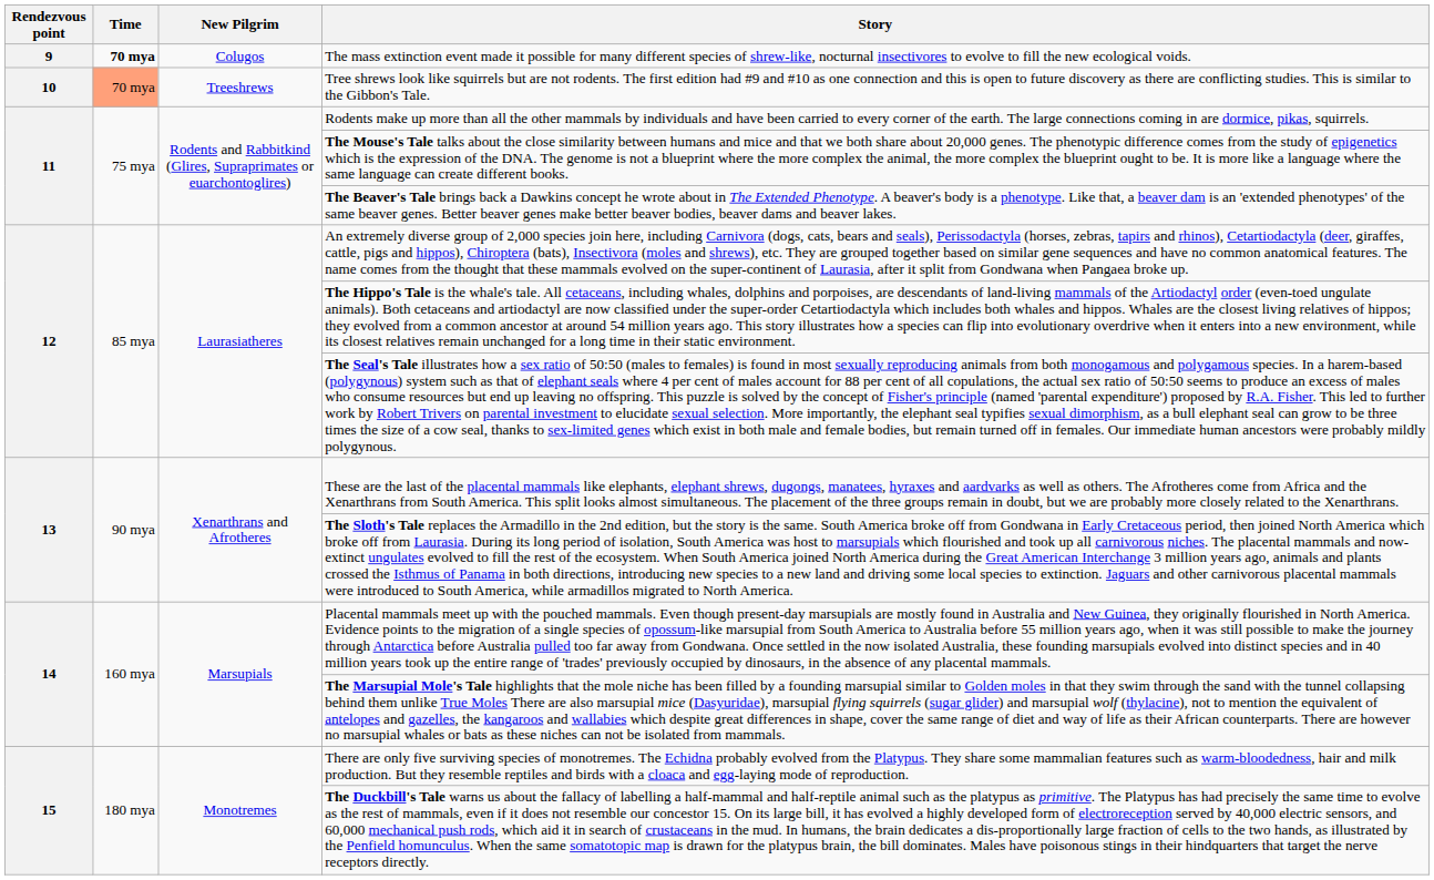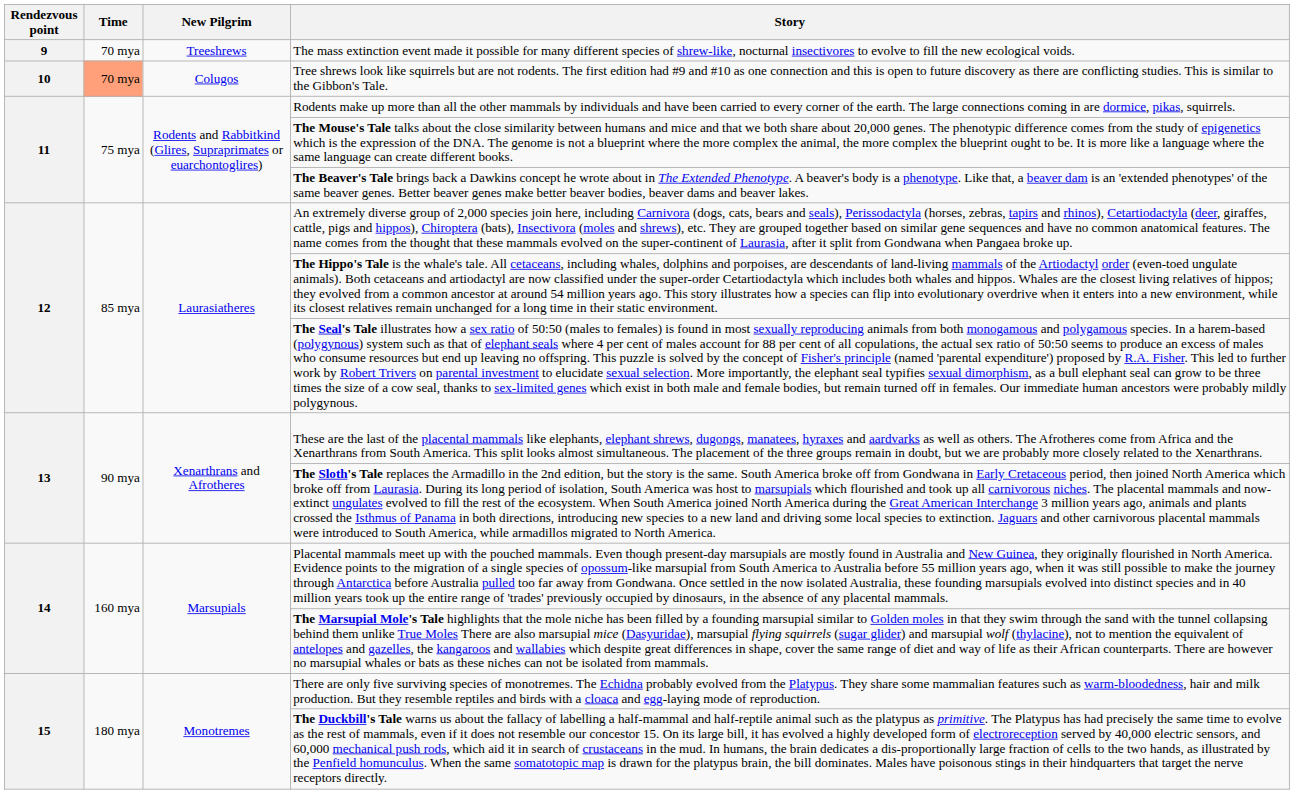row 2 | Time: bold -> normal
row 2 | New Pilgrim: Colugos -> Treeshrews
row 3 | New Pilgrim: Treeshrews -> Colugos
